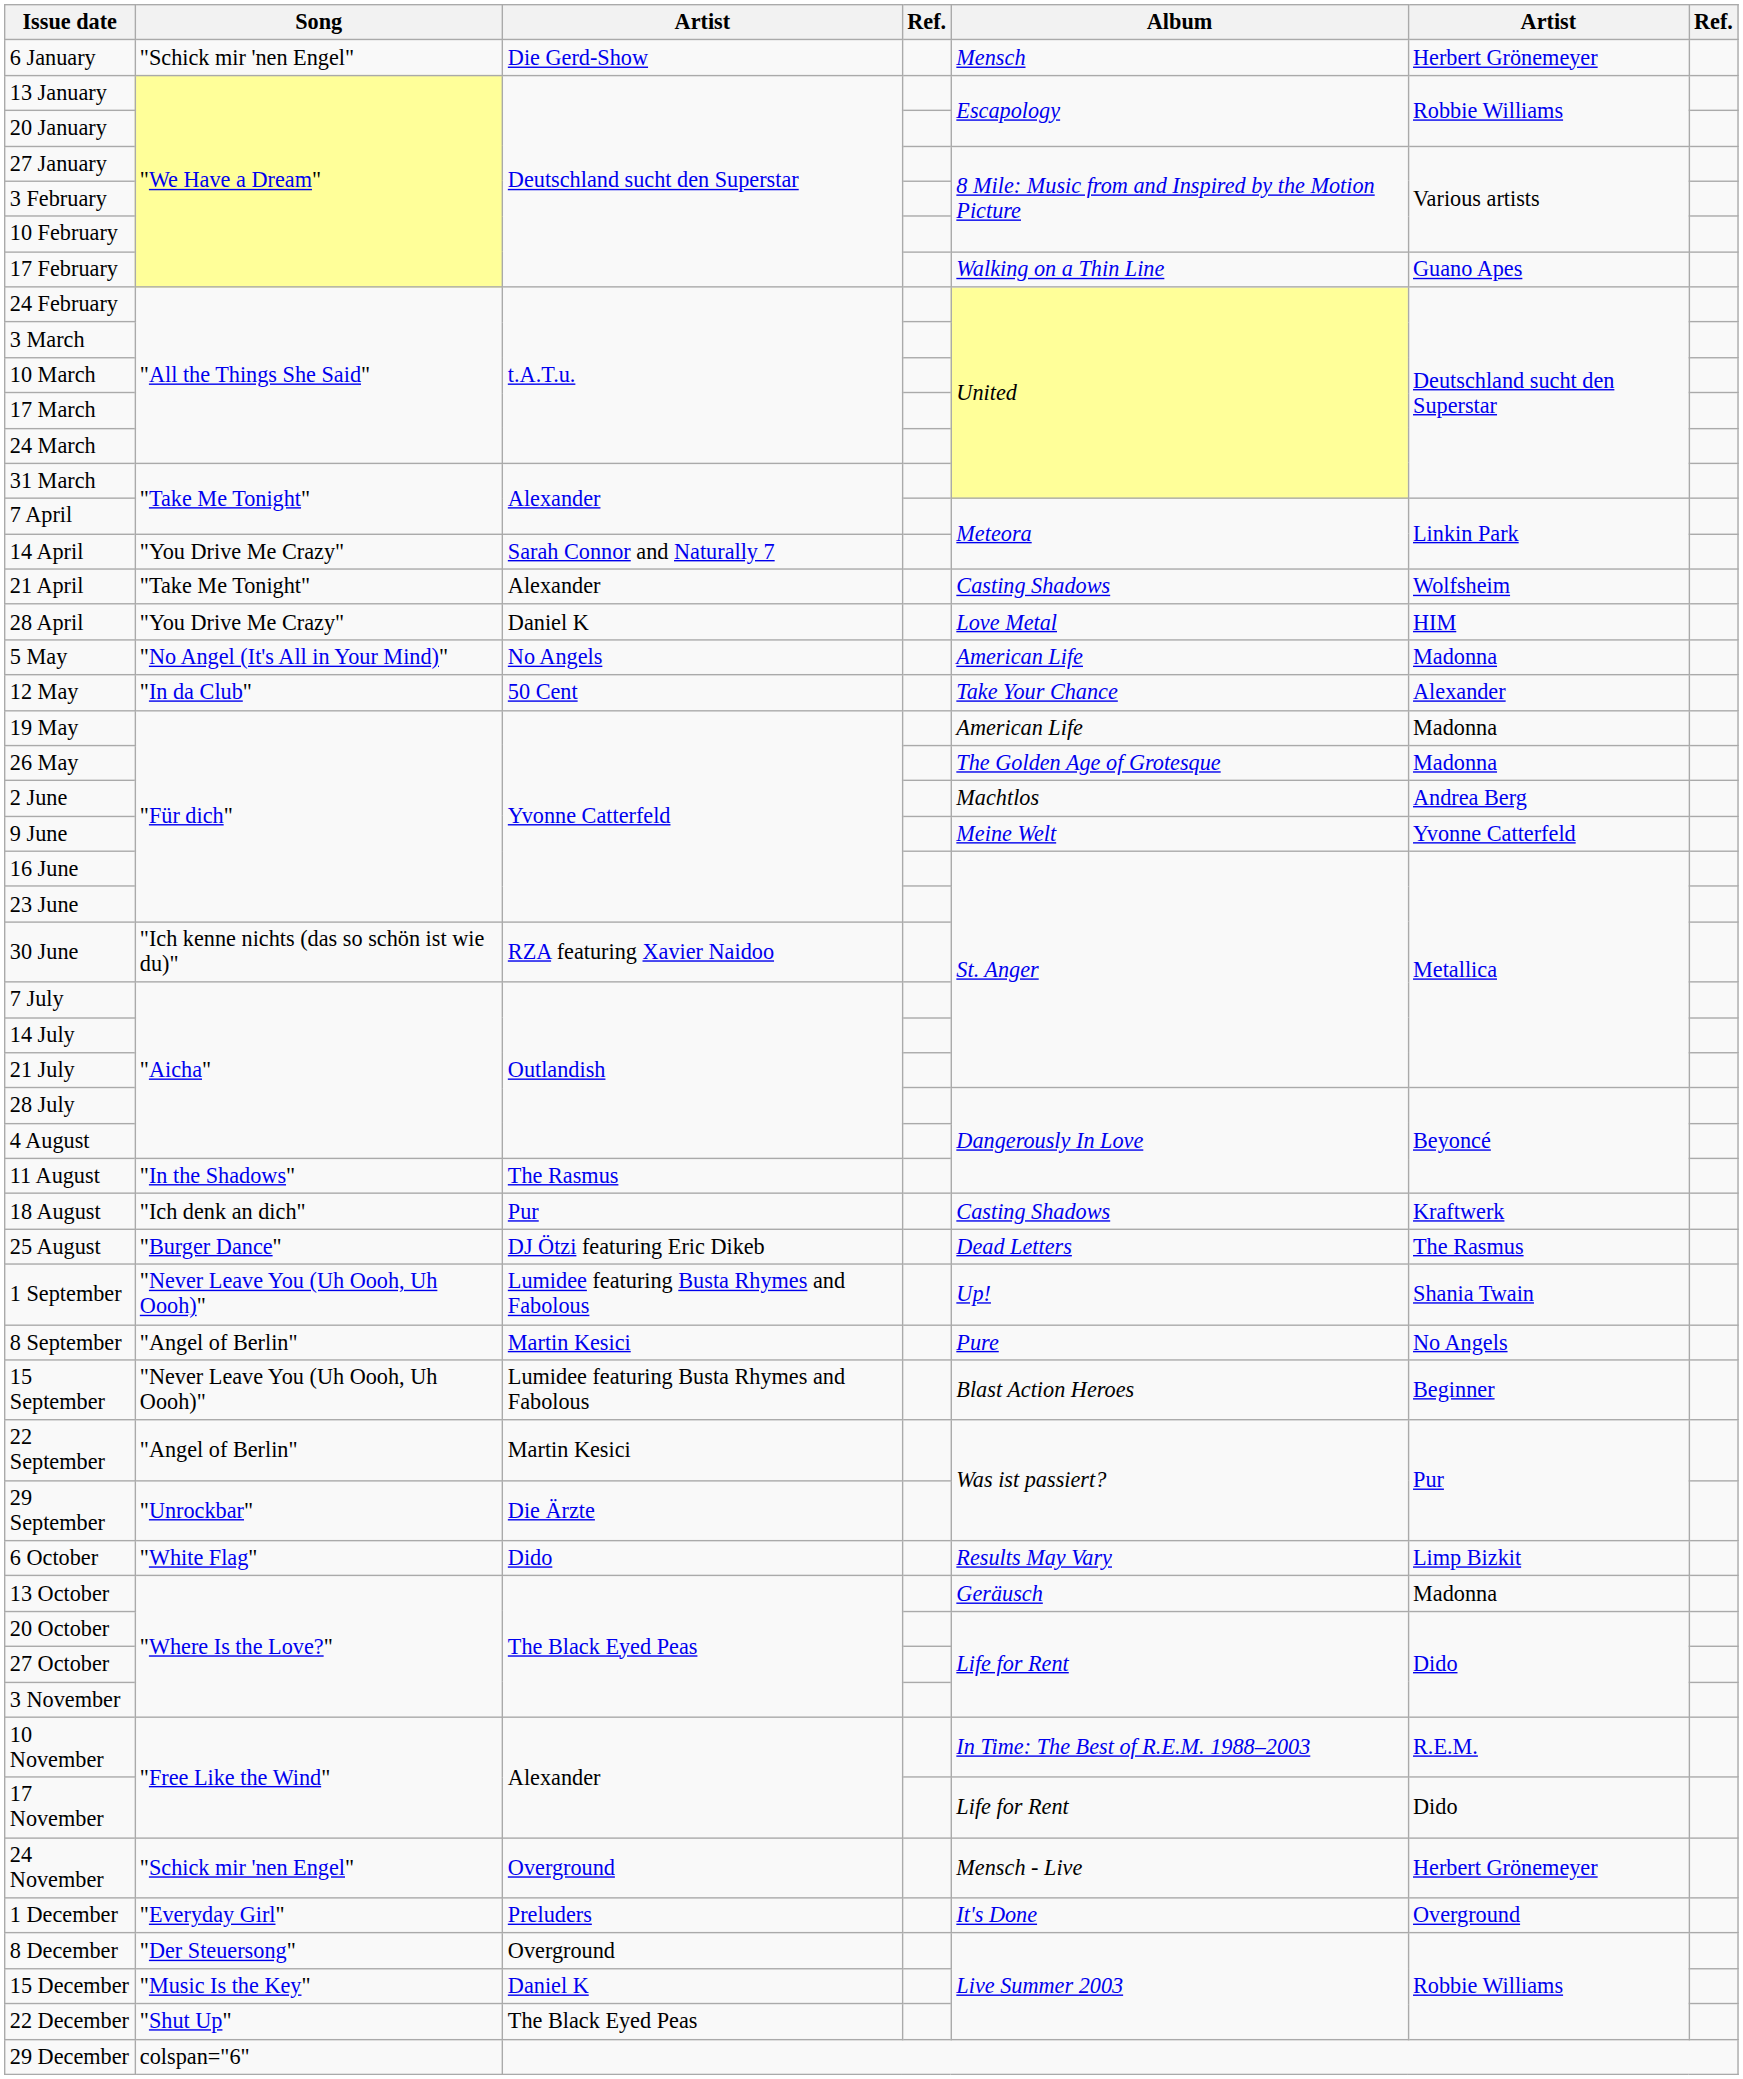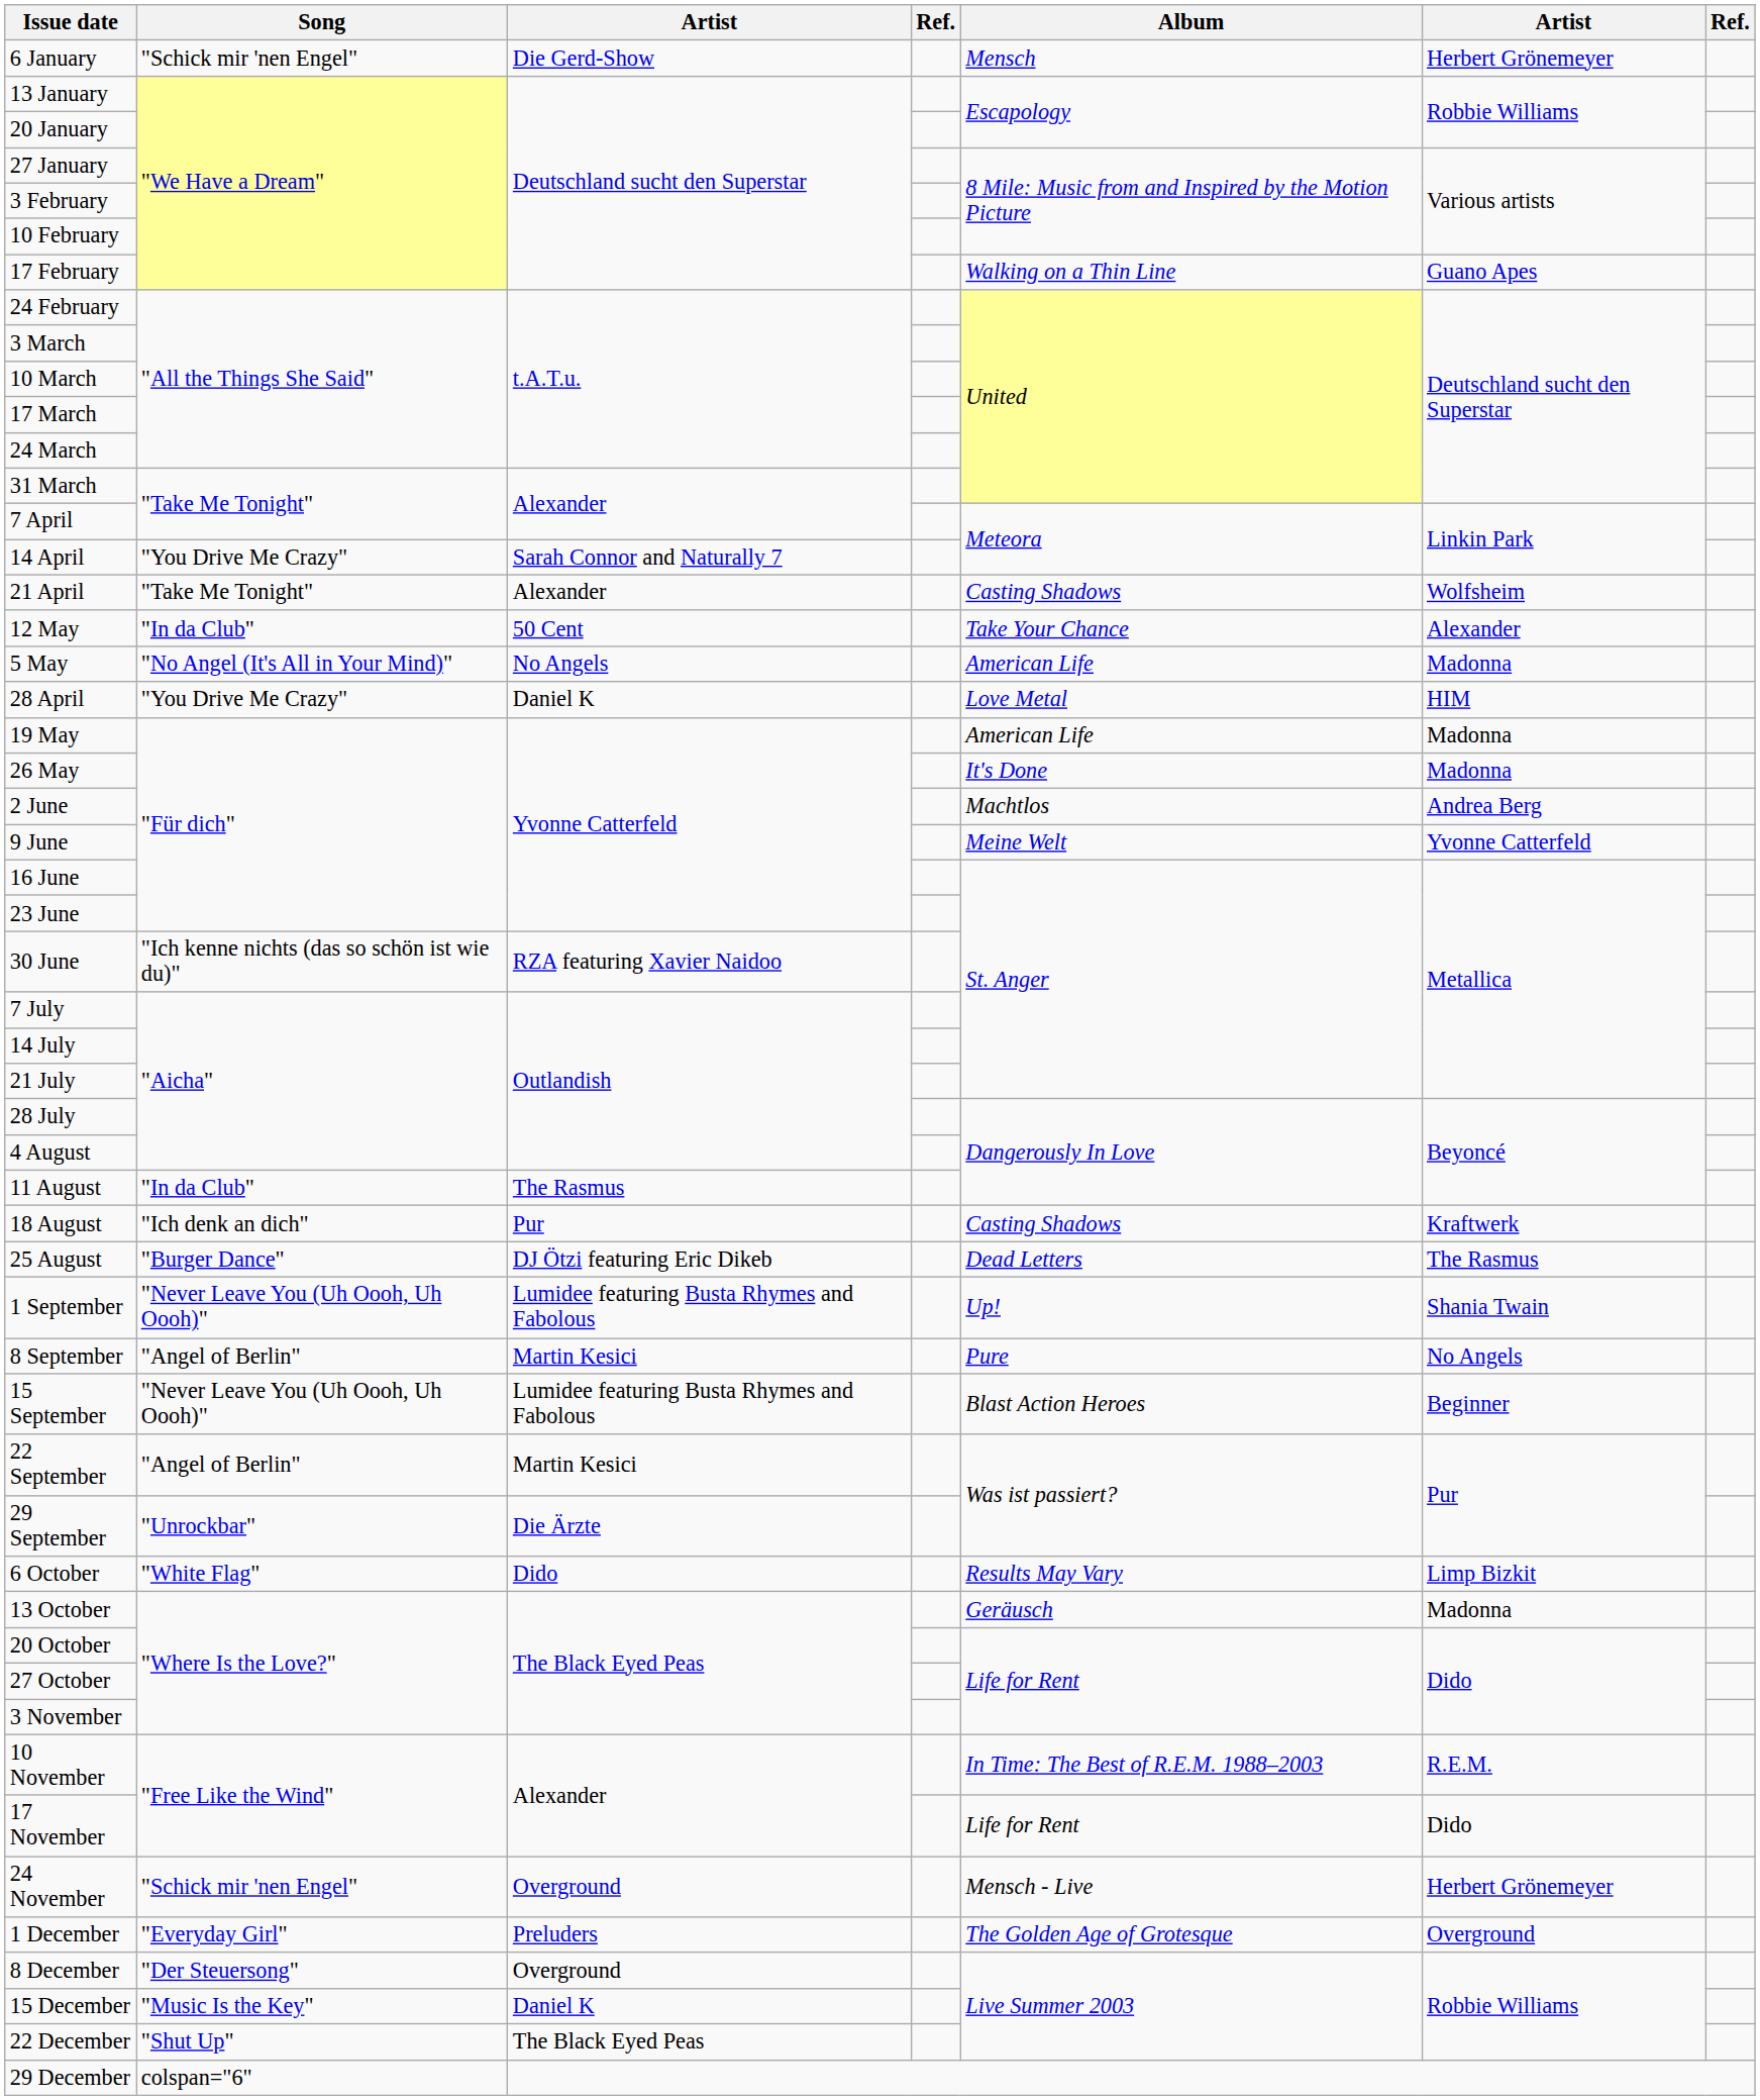rows swapped: 28 April <-> 12 May
26 May | Album: The Golden Age of Grotesque -> It's Done
11 August | Song: "In the Shadows" -> "In da Club"
1 December | Album: It's Done -> The Golden Age of Grotesque
